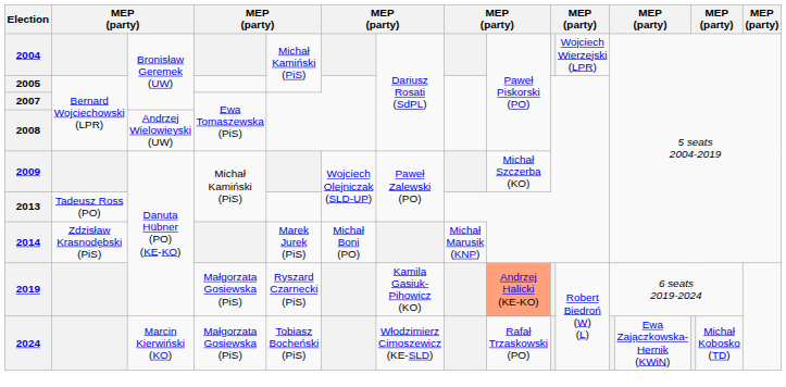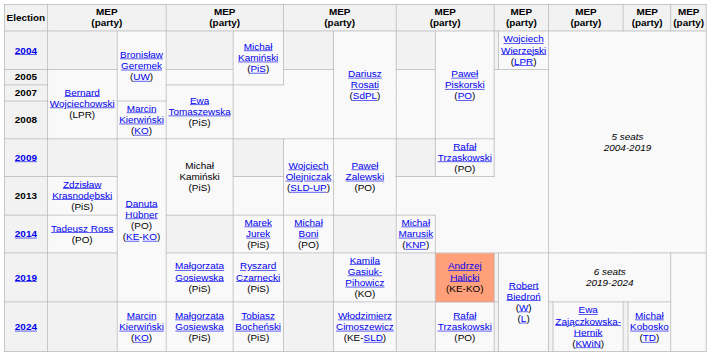2008 | column 3: Andrzej Wielowieyski (UW) -> Marcin Kierwiński (KO)
2009 | column 9: Michał Szczerba (KO) -> Rafał Trzaskowski (PO)
2013 | column 2: Tadeusz Ross (PO) -> Zdzisław Krasnodębski (PiS)
2014 | column 2: Zdzisław Krasnodębski (PiS) -> Tadeusz Ross (PO)
